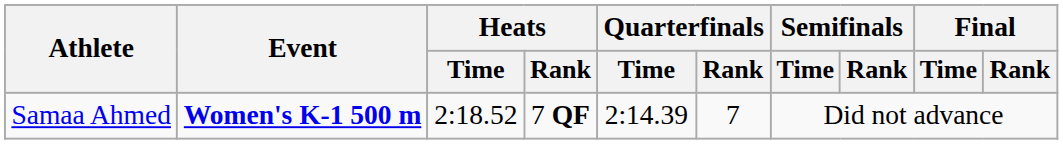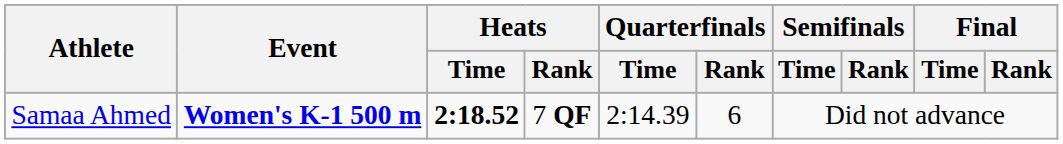Samaa Ahmed | Heats / Time: normal -> bold
Samaa Ahmed | Quarterfinals / Rank: 7 -> 6
